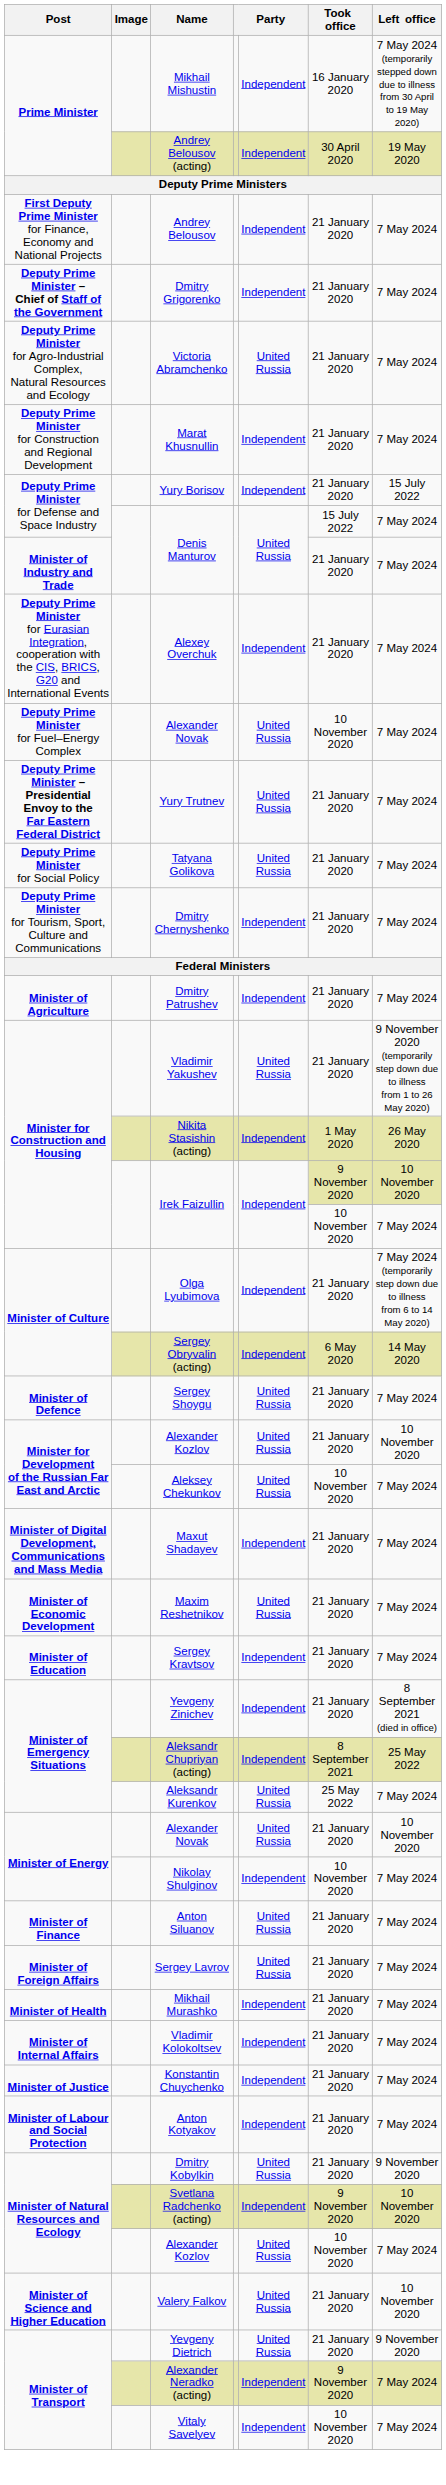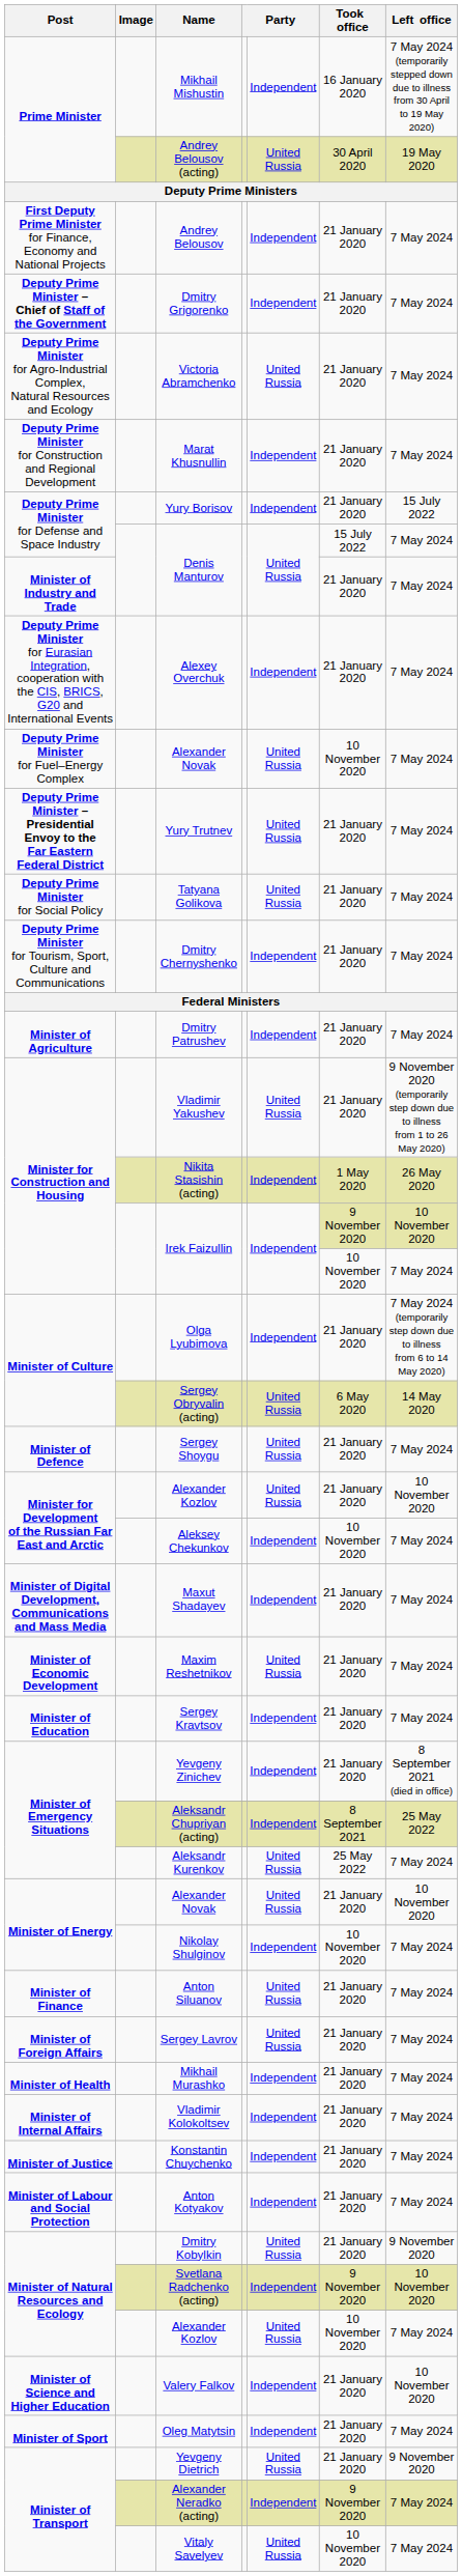Andrey Belousov (acting) | column 5: Independent -> United Russia
Sergey Obryvalin (acting) | column 5: Independent -> United Russia
Aleksey Chekunkov | column 5: United Russia -> Independent
Valery Falkov | column 5: United Russia -> Independent
+ row: Minister of Sport | Oleg Matytsin | Independent | 21 January 2020 | 7 May 2024
Vitaly Savelyev | column 5: Independent -> United Russia
